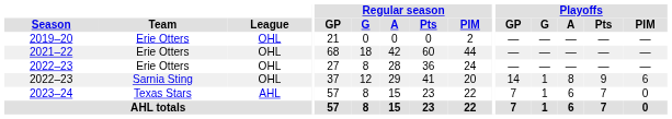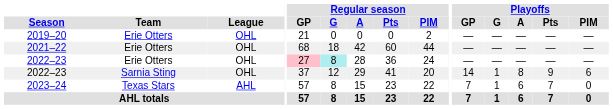2022–23 / Erie Otters | Regular season / GP: no background -> pink background
2022–23 / Erie Otters | Regular season / G: no background -> paleturquoise background
